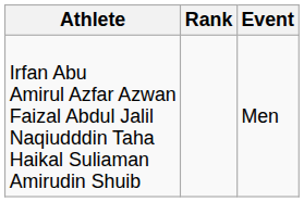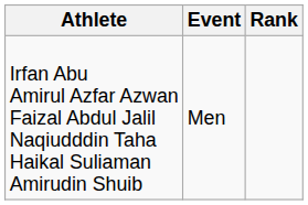columns swapped: Event <-> Rank
